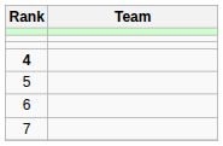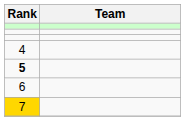row 5 | Rank: bold -> normal
row 6 | Rank: normal -> bold
row 8 | Rank: no background -> gold background
